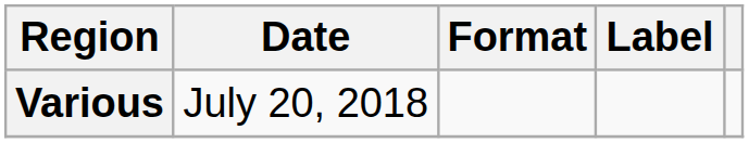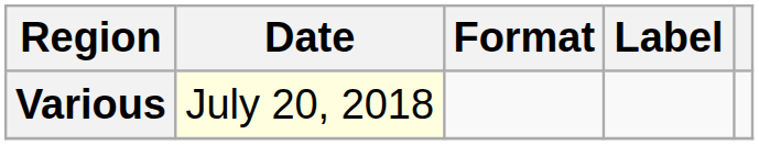Various | Date: no background -> lightyellow background
